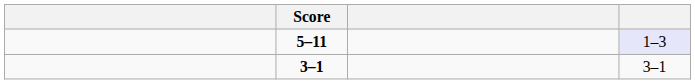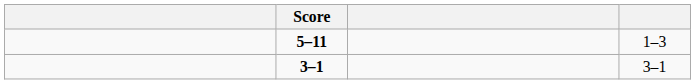5–11 | column 4: lavender background -> no background
